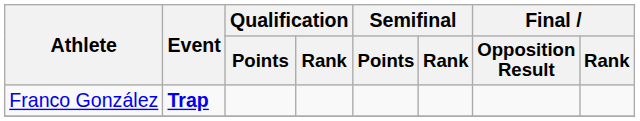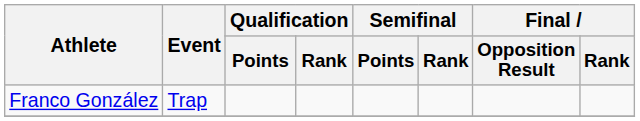Franco González | Event: bold -> normal
